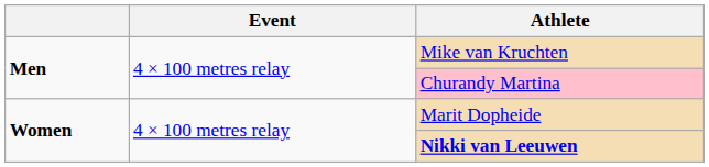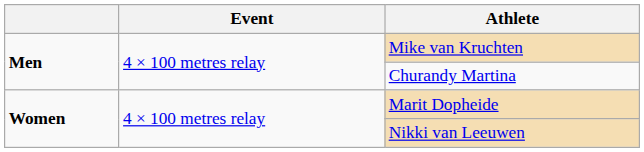Churandy Martina | Athlete: pink background -> no background
Nikki van Leeuwen | Athlete: bold -> normal
